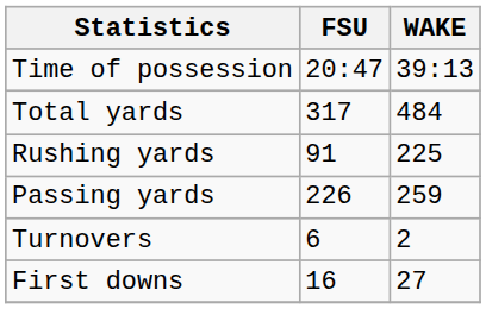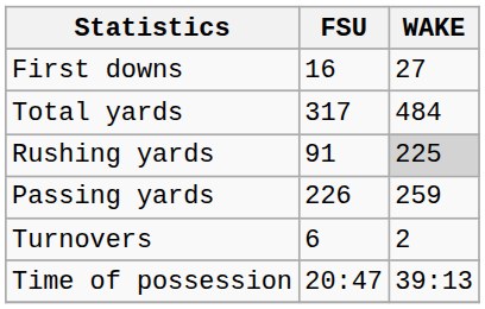rows swapped: First downs <-> Time of possession
Rushing yards | WAKE: no background -> lightgrey background
